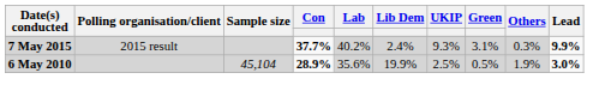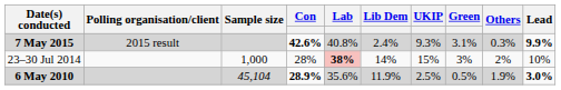7 May 2015 | Con: 37.7% -> 42.6%
7 May 2015 | Lab: 40.2% -> 40.8%
+ row: 23–30 Jul 2014 | 1,000 | 28% | 38% | 14% | 15% | 3% | 2% | 10%
6 May 2010 | Lib Dem: 19.9% -> 11.9%
